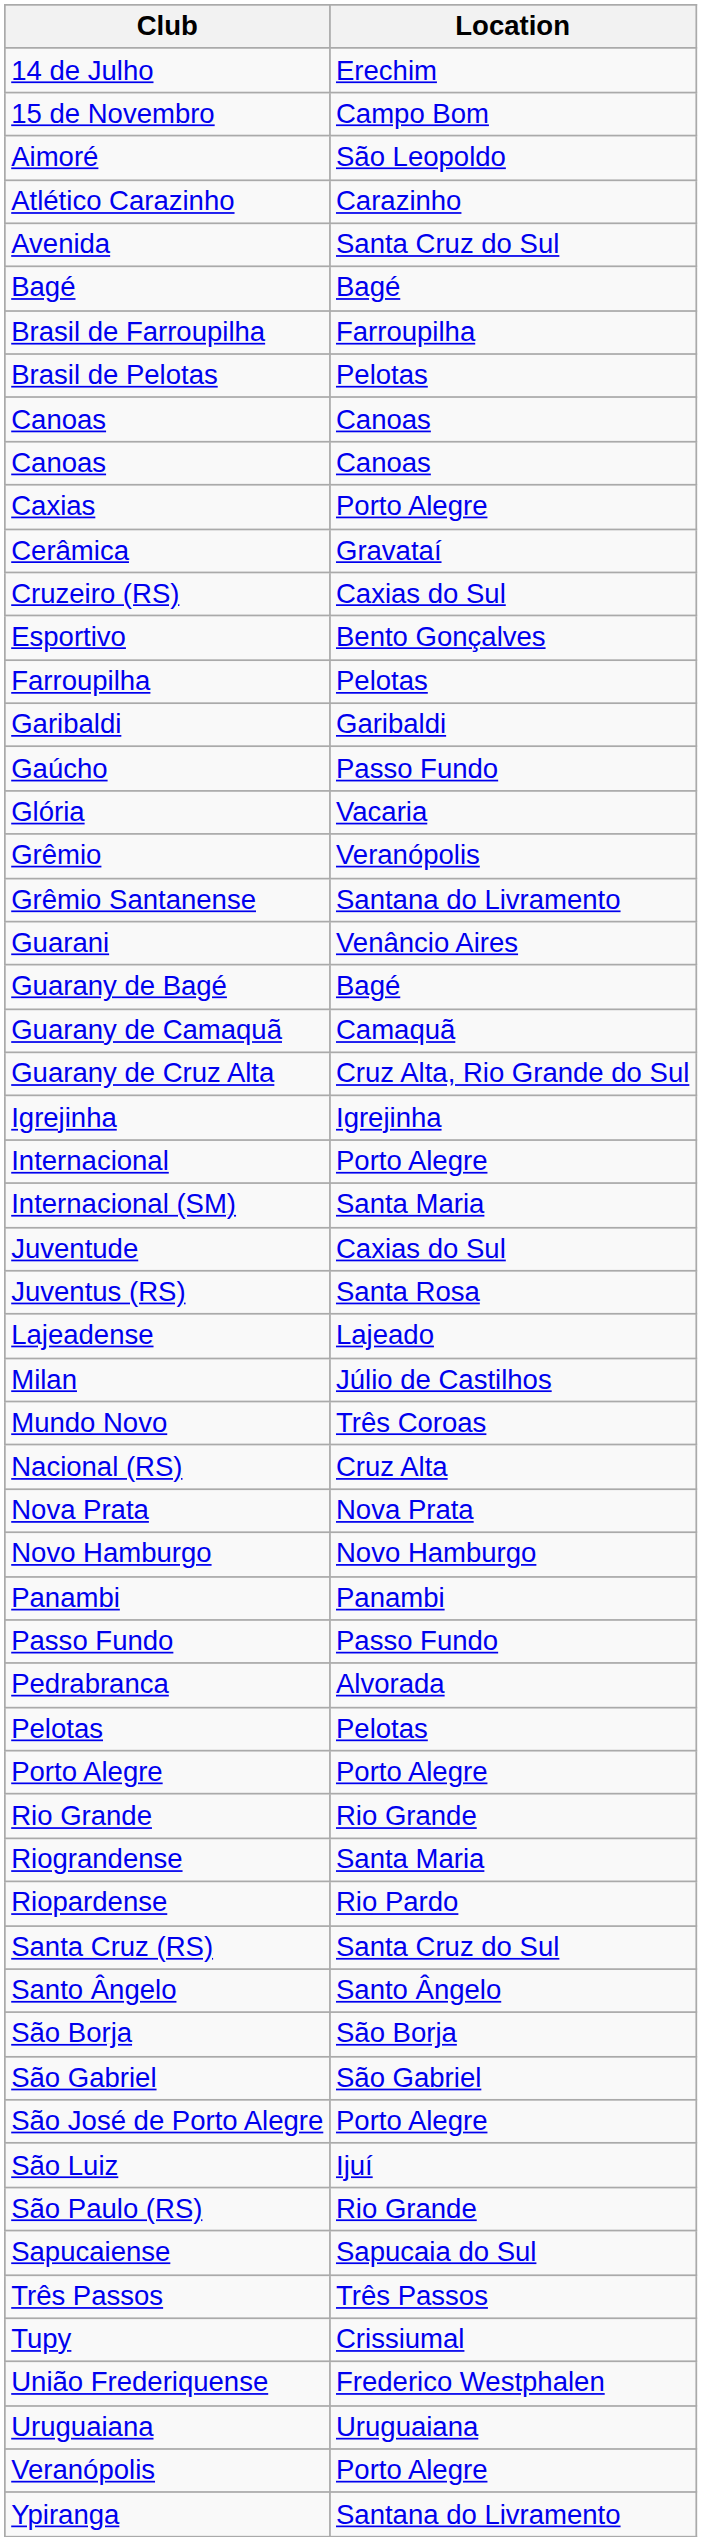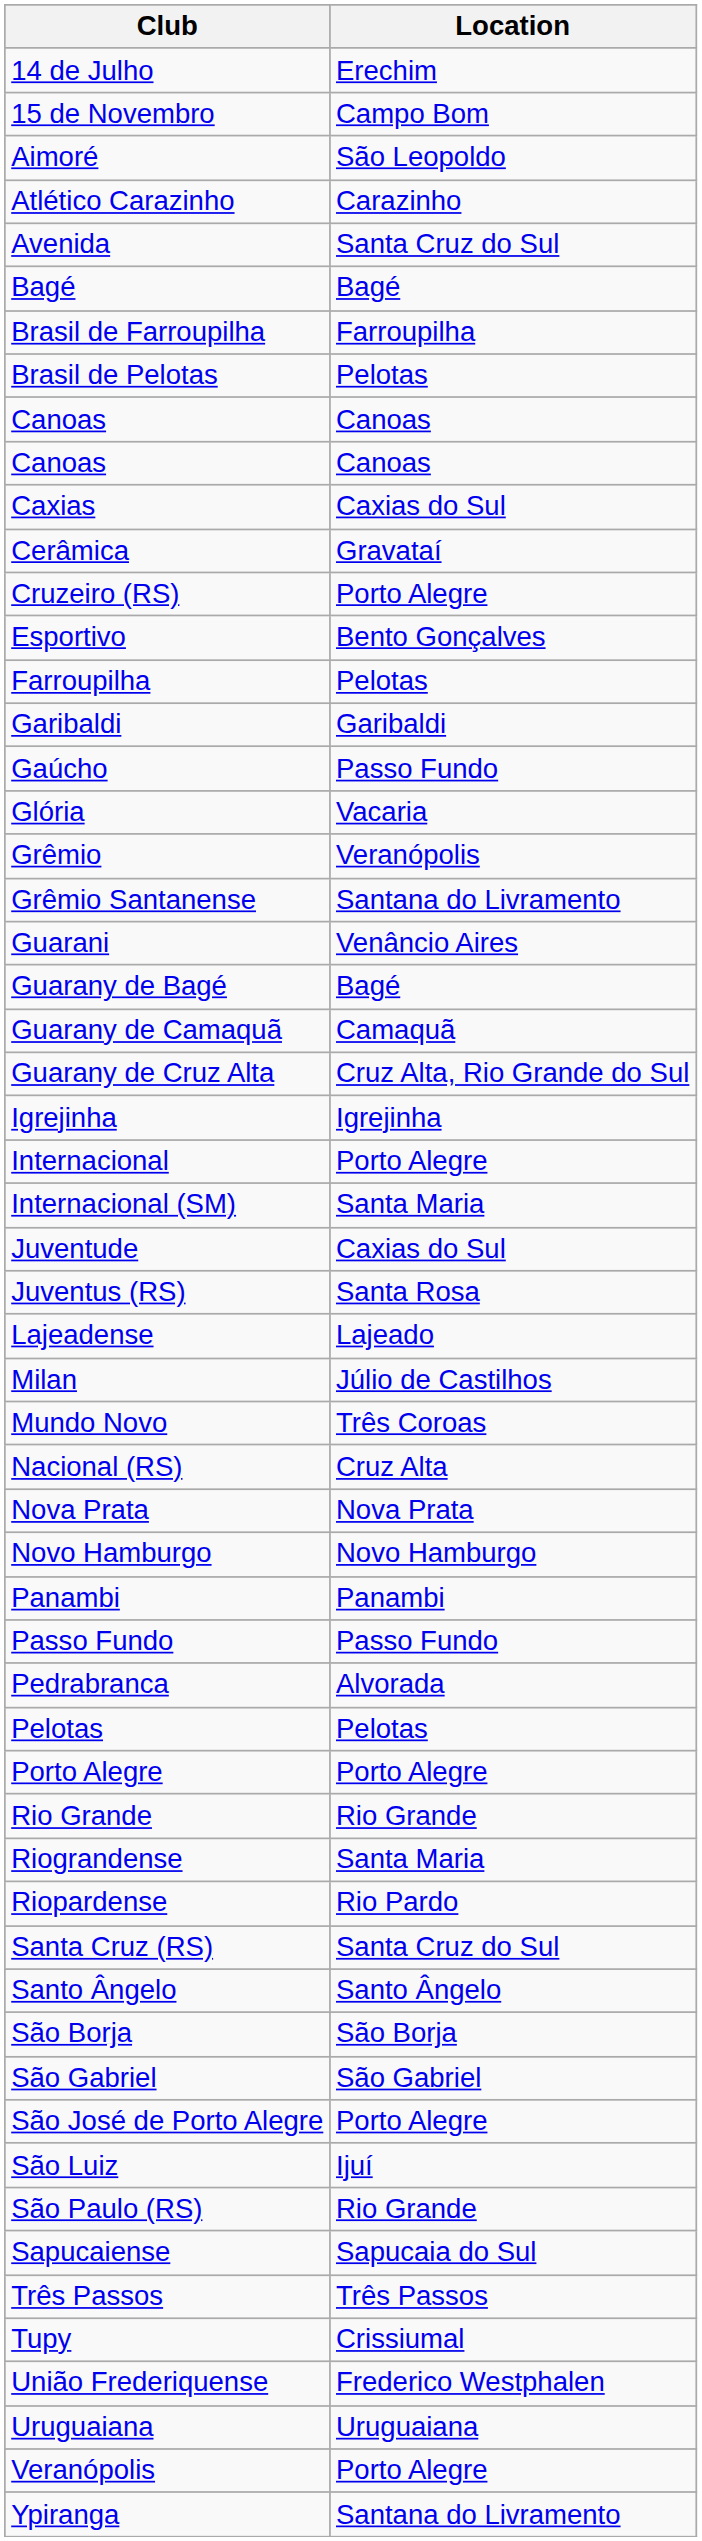row 12 | Location: Porto Alegre -> Caxias do Sul
row 14 | Location: Caxias do Sul -> Porto Alegre
